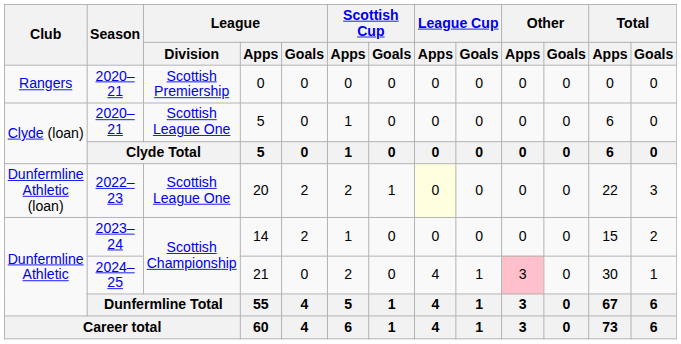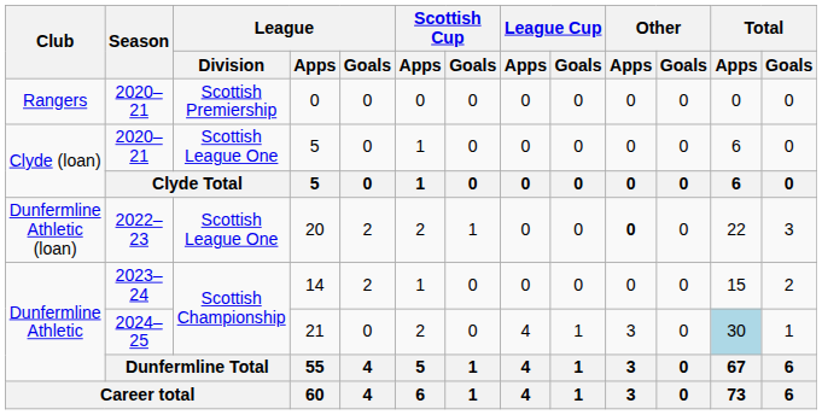20 | League Cup / Apps: lightyellow background -> no background
20 | Other / Apps: normal -> bold
21 | Other / Apps: pink background -> no background
21 | Total / Apps: no background -> lightblue background
